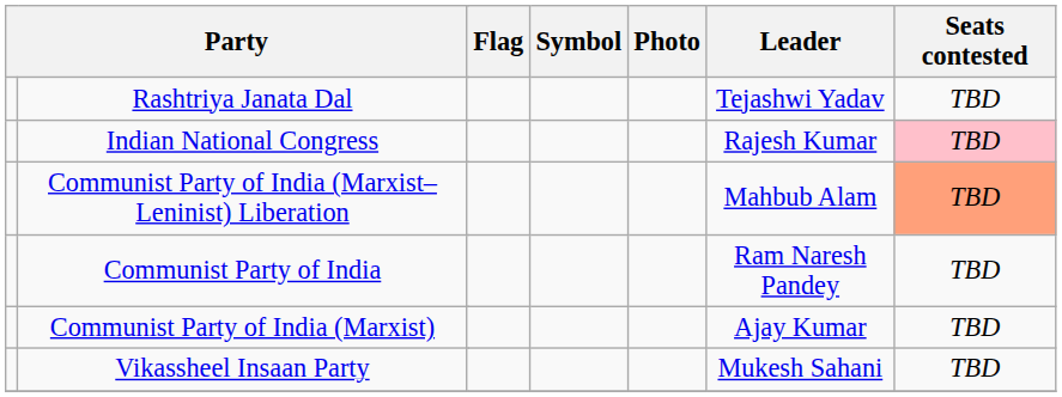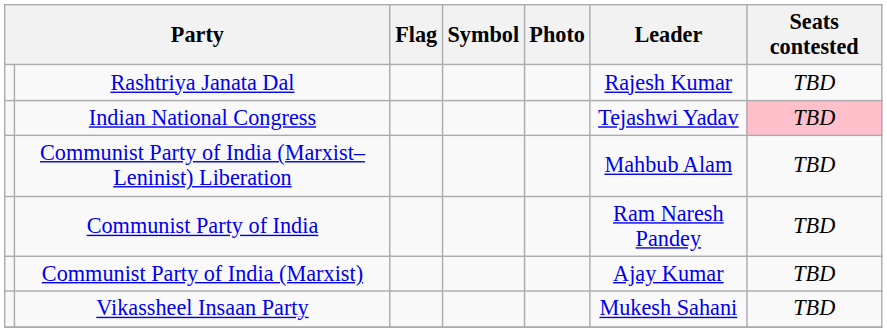Rashtriya Janata Dal | Leader: Tejashwi Yadav -> Rajesh Kumar
Indian National Congress | Leader: Rajesh Kumar -> Tejashwi Yadav
Communist Party of India (Marxist–Leninist) Liberation | Seats contested: lightsalmon background -> no background
